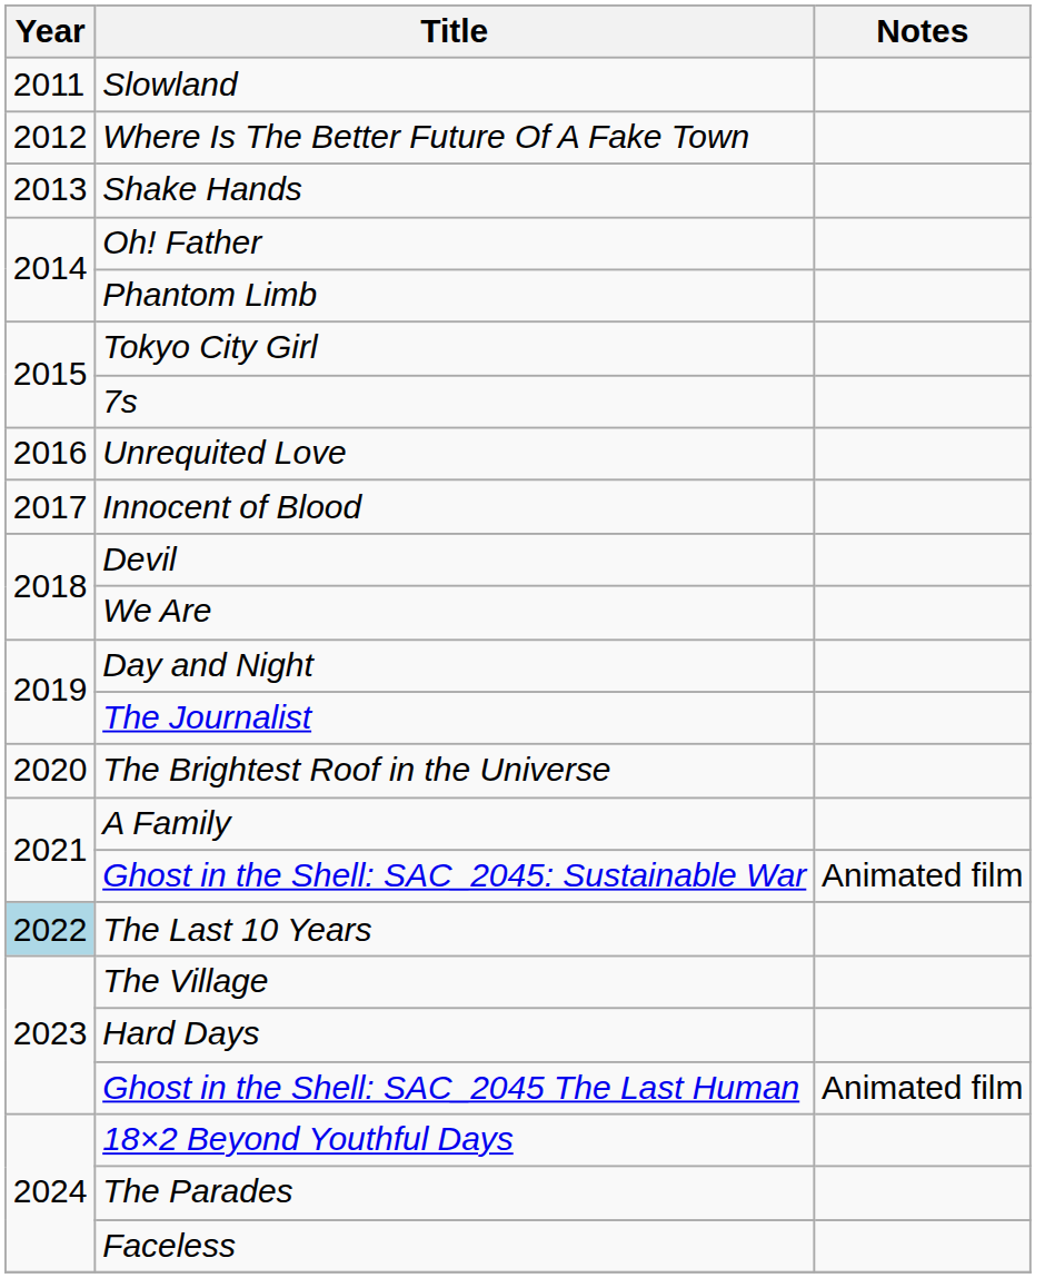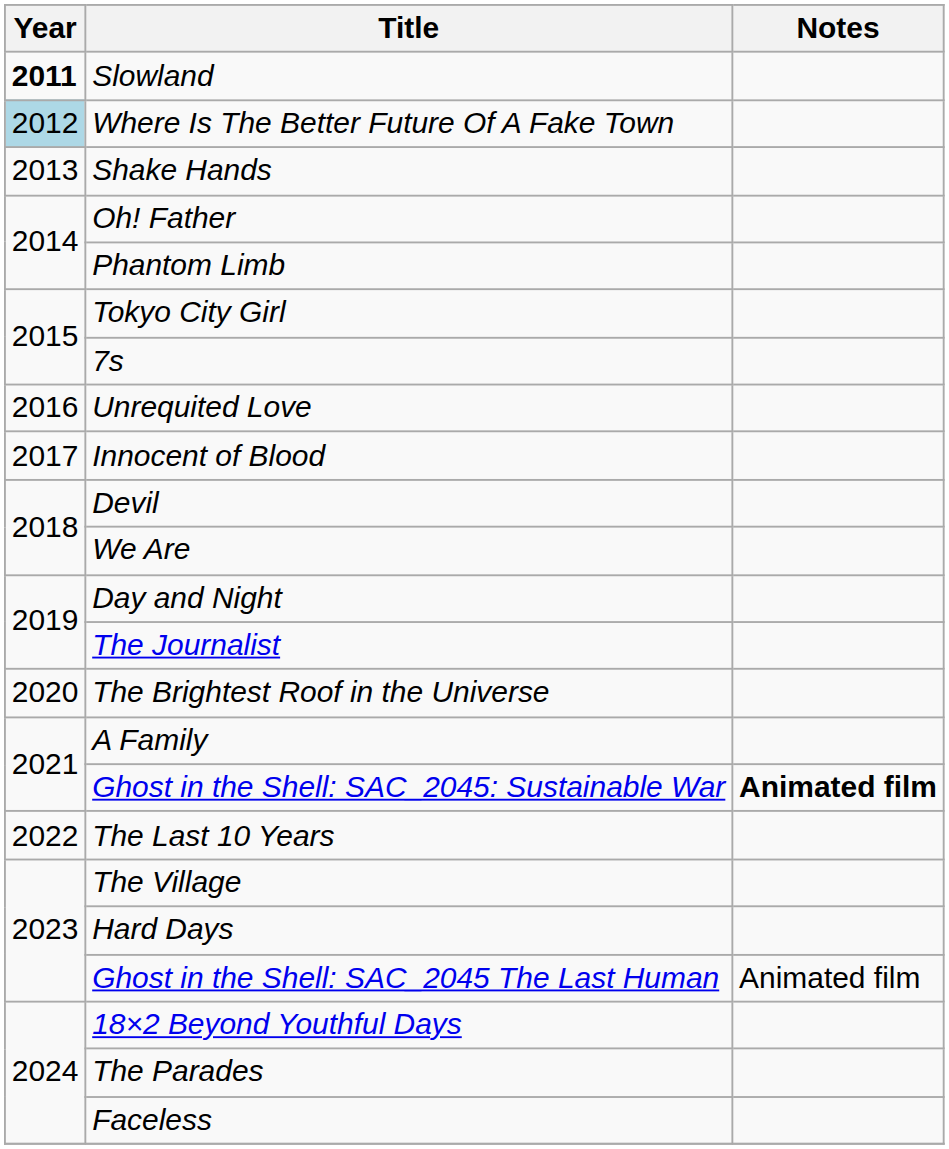Slowland | Year: normal -> bold
Where Is The Better Future Of A Fake Town | Year: no background -> lightblue background
Ghost in the Shell: SAC_2045: Sustainable War | Notes: normal -> bold
The Last 10 Years | Year: lightblue background -> no background
